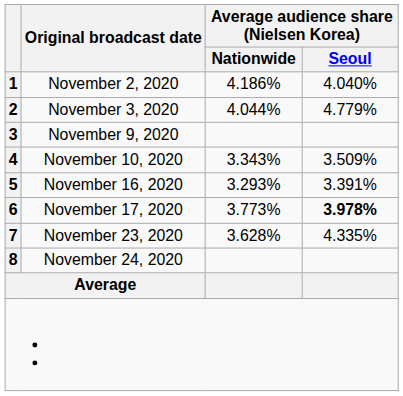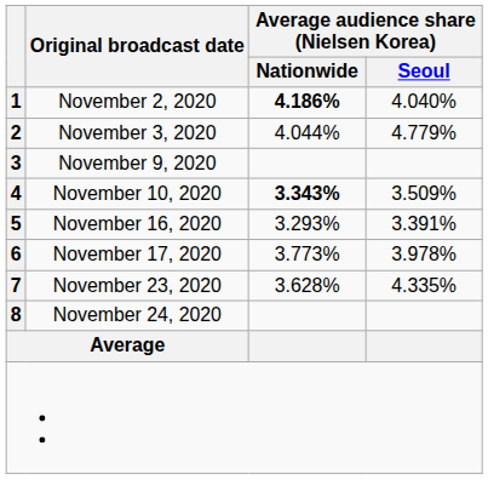November 2, 2020 | Average audience share (Nielsen Korea) / Nationwide: normal -> bold
November 10, 2020 | Average audience share (Nielsen Korea) / Nationwide: normal -> bold
November 17, 2020 | Average audience share (Nielsen Korea) / Seoul: bold -> normal
